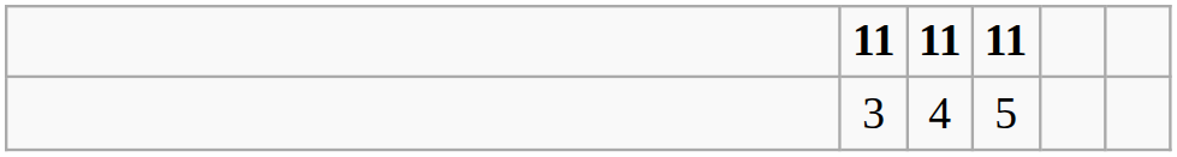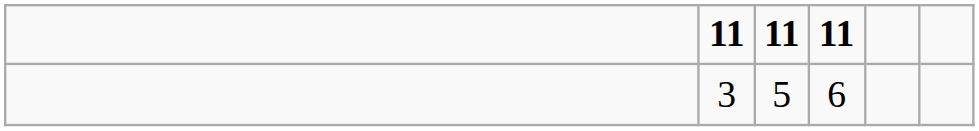row 2 | column 3: 4 -> 5
row 2 | column 4: 5 -> 6
